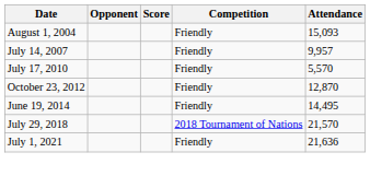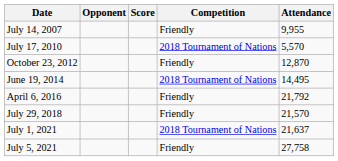- row: August 1, 2004 | Friendly | 15,093
July 14, 2007 | Attendance: 9,957 -> 9,955
July 17, 2010 | Competition: Friendly -> 2018 Tournament of Nations
June 19, 2014 | Competition: Friendly -> 2018 Tournament of Nations
+ row: April 6, 2016 | Friendly | 21,792
July 29, 2018 | Competition: 2018 Tournament of Nations -> Friendly
July 1, 2021 | Competition: Friendly -> 2018 Tournament of Nations
July 1, 2021 | Attendance: 21,636 -> 21,637
+ row: July 5, 2021 | Friendly | 27,758
